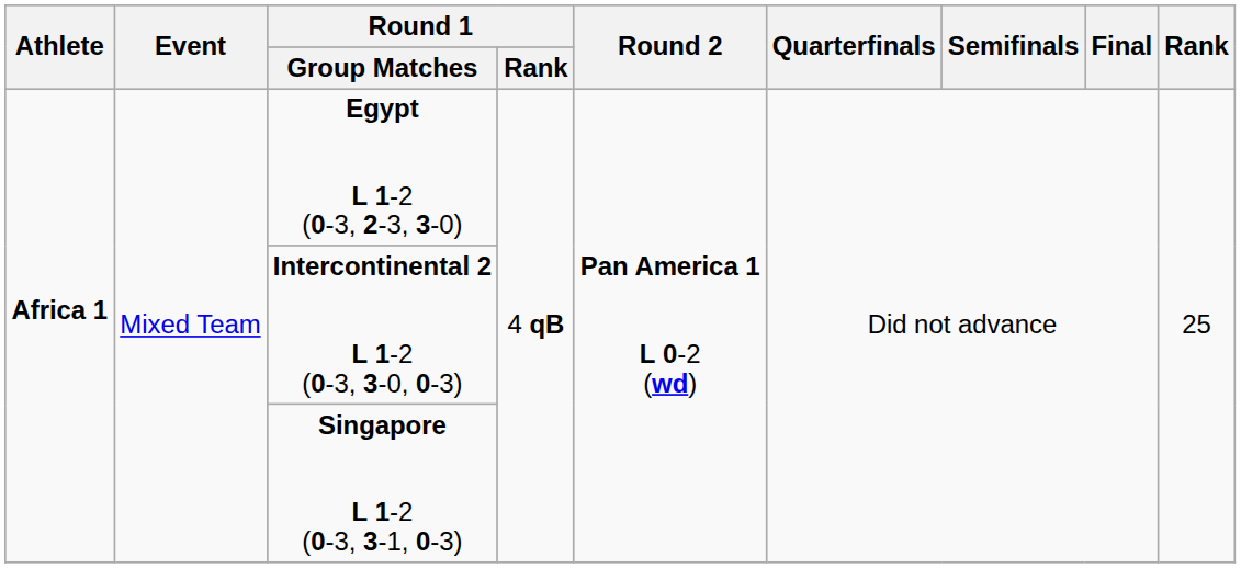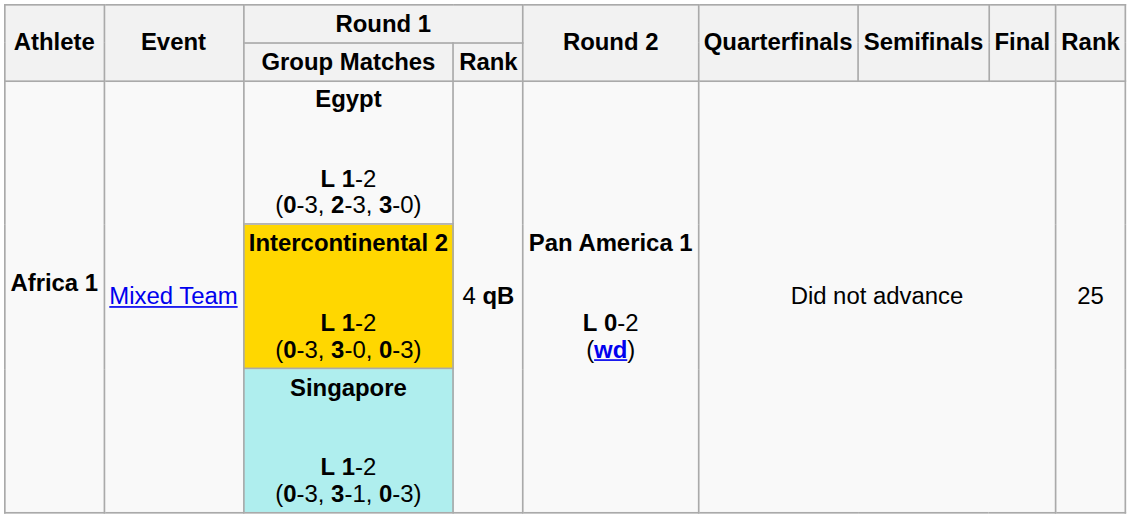Intercontinental 2 L 1-2 (0-3, 3-0, 0-3) | Round 1 / Group Matches: no background -> gold background
Singapore L 1-2 (0-3, 3-1, 0-3) | Round 1 / Group Matches: no background -> paleturquoise background
